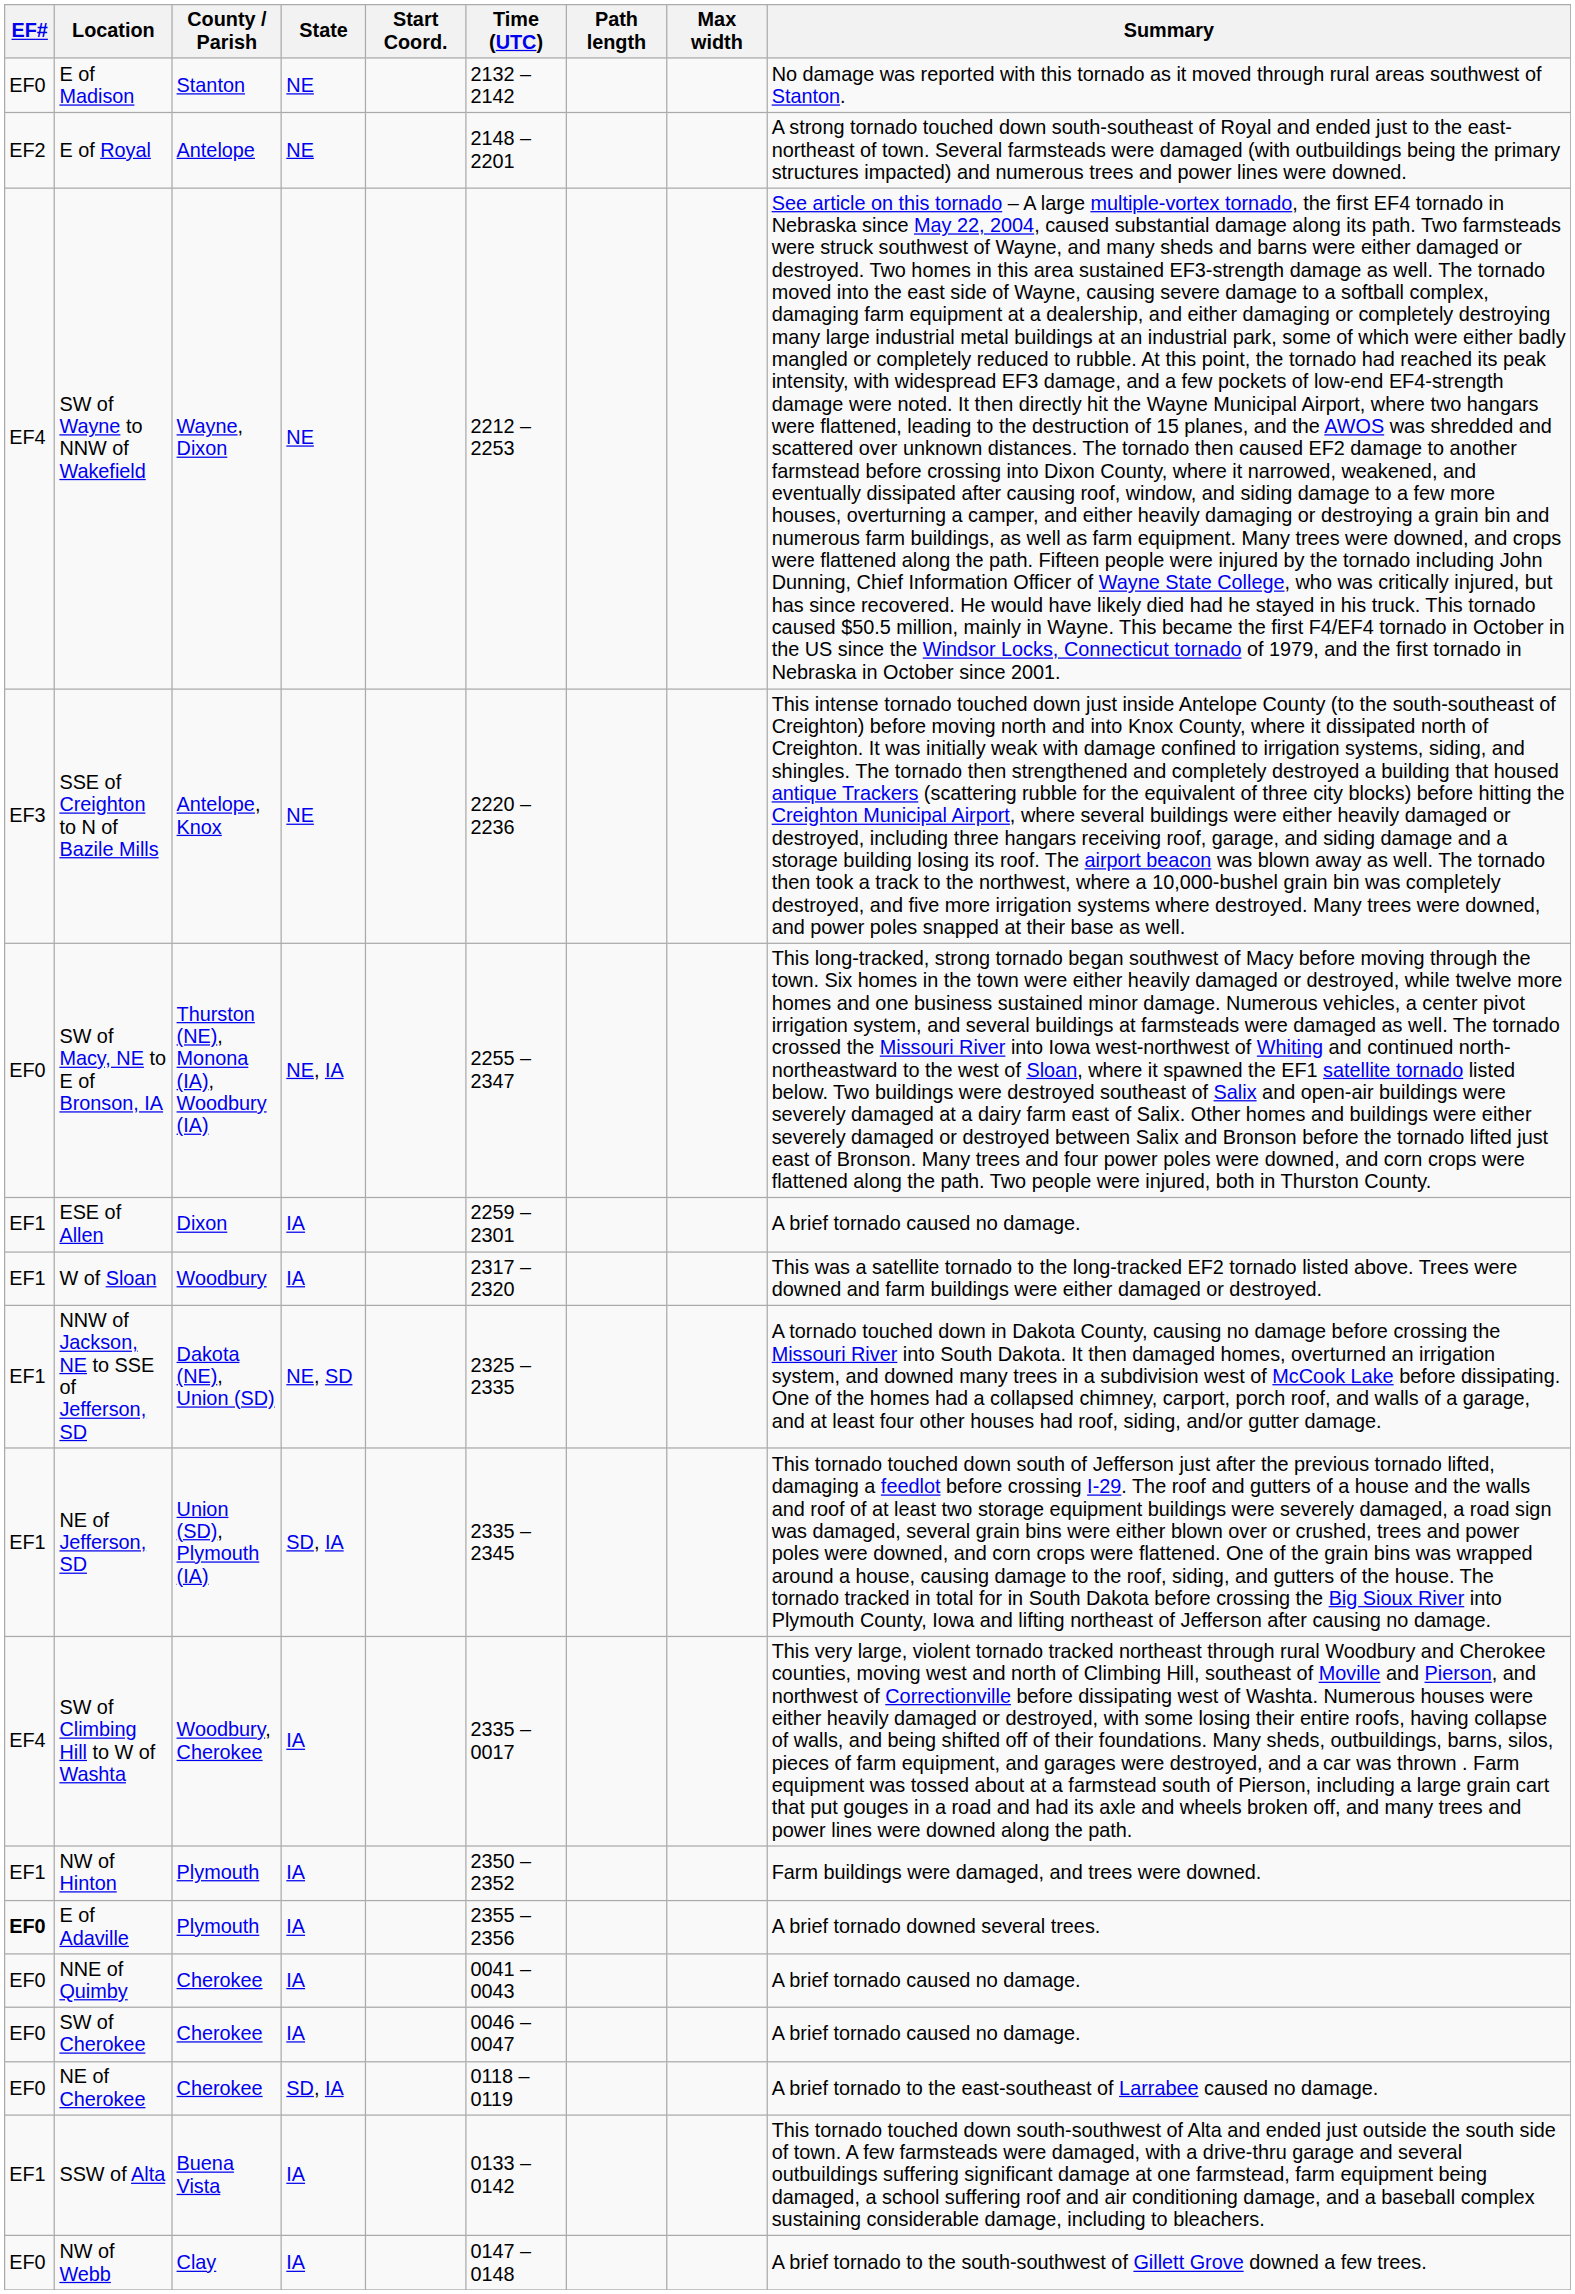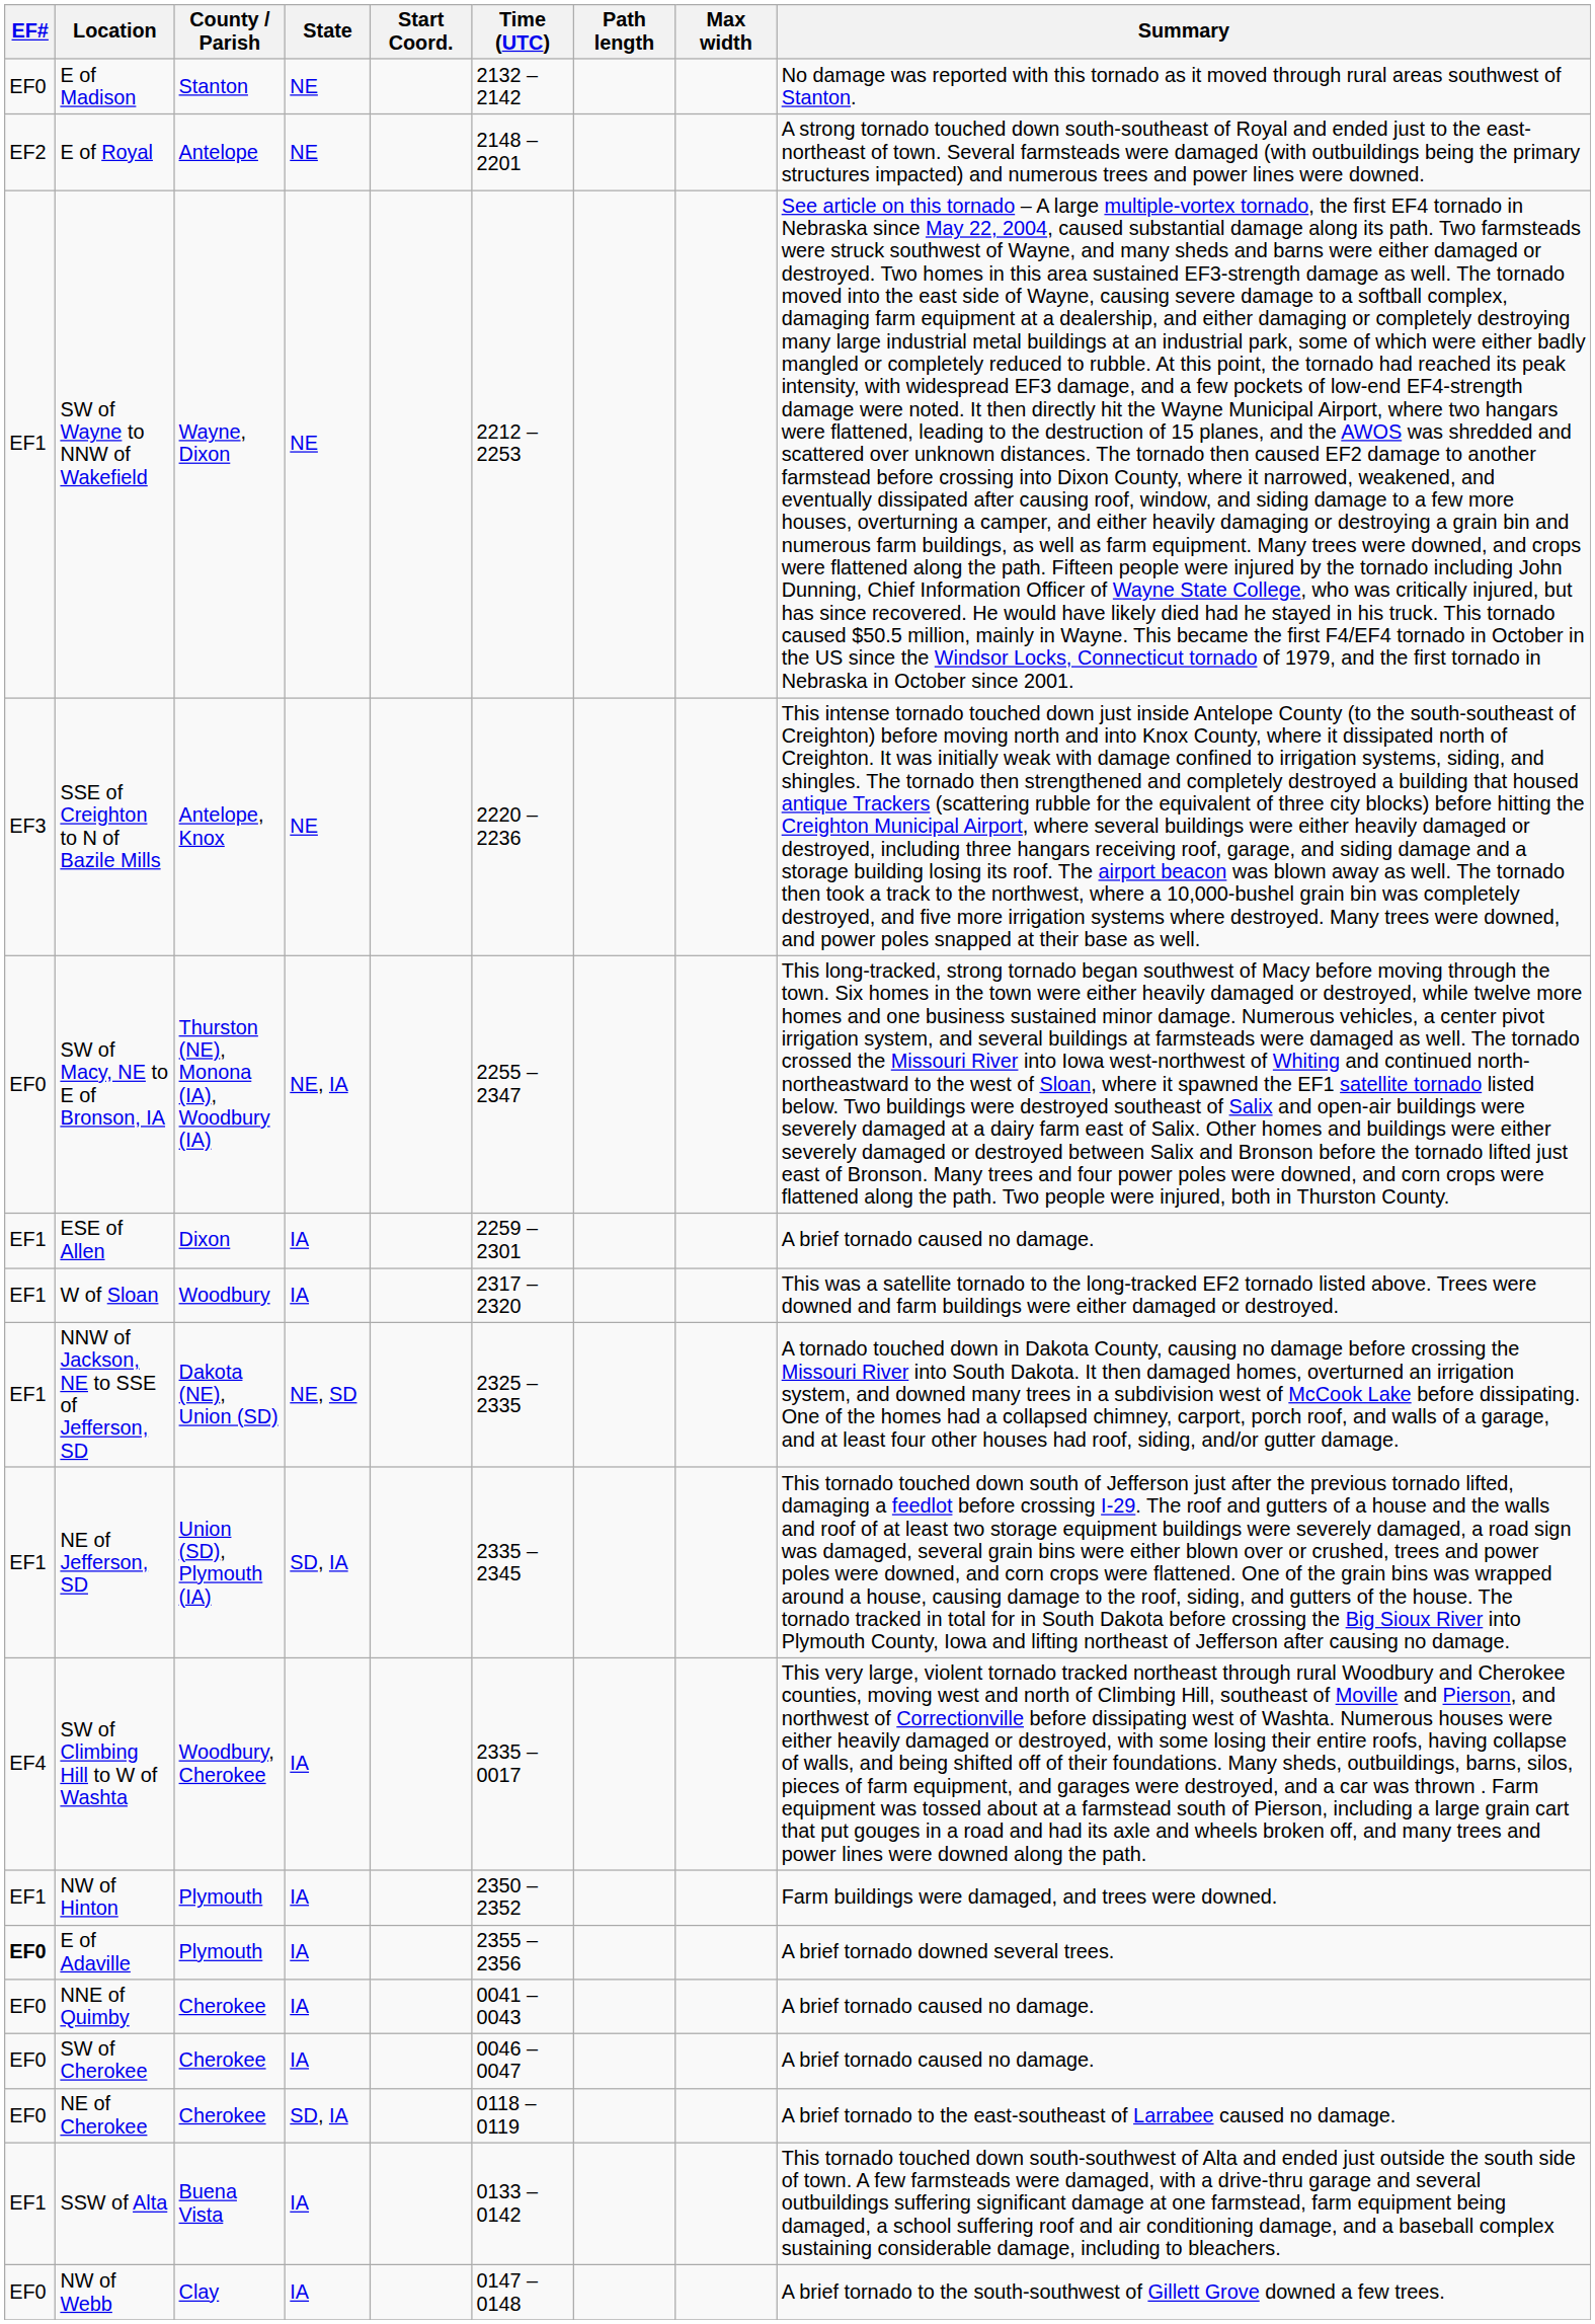SW of Wayne to NNW of Wakefield | EF#: EF4 -> EF1
